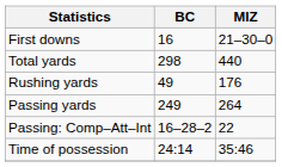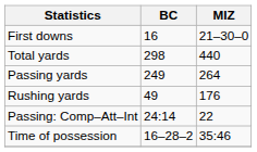rows swapped: Rushing yards <-> Passing yards
Passing: Comp–Att–Int | BC: 16–28–2 -> 24:14
Time of possession | BC: 24:14 -> 16–28–2
